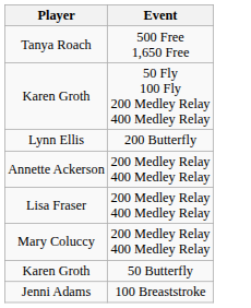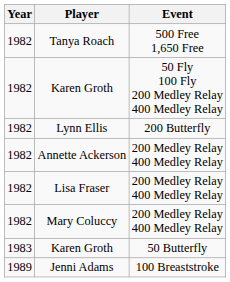+ column: Year | 1982 | 1982 | 1982 | 1982 | 1982 | 1982 | 1983 | 1989
